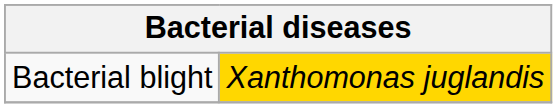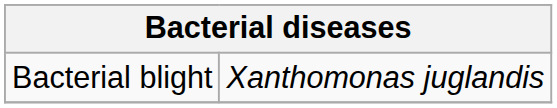Bacterial blight | column 2: gold background -> no background
